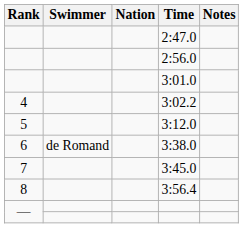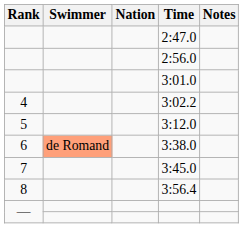3:38.0 | Swimmer: no background -> lightsalmon background
